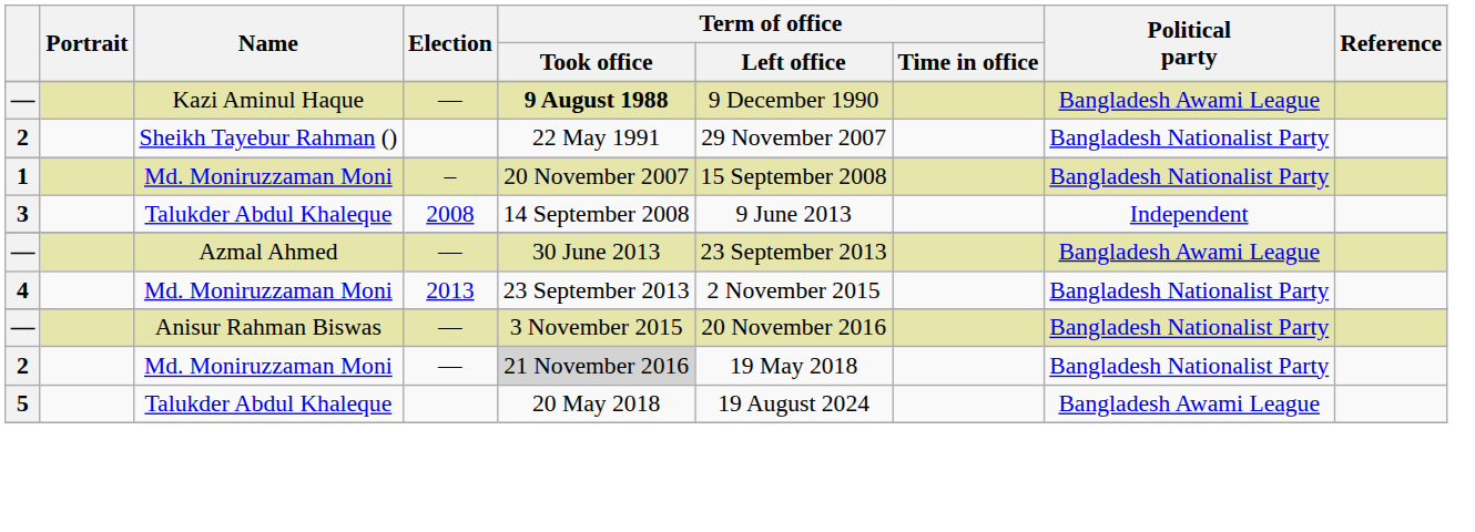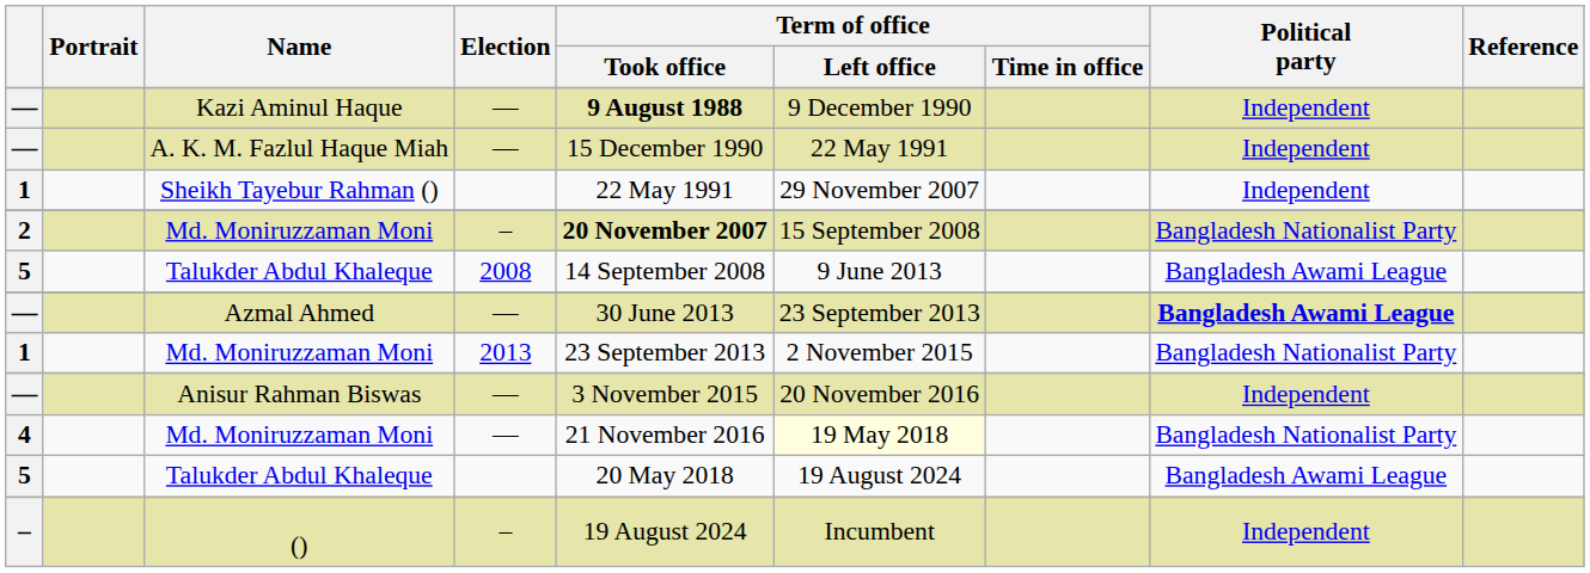Kazi Aminul Haque | Political party: Bangladesh Awami League -> Independent
+ row: — | A. K. M. Fazlul Haque Miah | — | 15 December 1990 | 22 May 1991 | Independent
Sheikh Tayebur Rahman () | column 1: 2 -> 1
Sheikh Tayebur Rahman () | Political party: Bangladesh Nationalist Party -> Independent
Md. Moniruzzaman Moni / – | column 1: 1 -> 2
Md. Moniruzzaman Moni / – | Term of office / Took office: normal -> bold
Talukder Abdul Khaleque / 2008 | column 1: 3 -> 5
Talukder Abdul Khaleque / 2008 | Political party: Independent -> Bangladesh Awami League
Azmal Ahmed | Political party: normal -> bold
Md. Moniruzzaman Moni / 2013 | column 1: 4 -> 1
Anisur Rahman Biswas | Political party: Bangladesh Nationalist Party -> Independent
Md. Moniruzzaman Moni / — | column 1: 2 -> 4
Md. Moniruzzaman Moni / — | Term of office / Took office: lightgrey background -> no background
Md. Moniruzzaman Moni / — | Term of office / Left office: no background -> lightyellow background
+ row: – | () | – | 19 August 2024 | Incumbent | Independent
